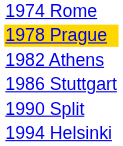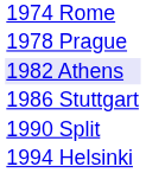1978 Prague | column 1: gold background -> no background
1982 Athens | column 1: no background -> lavender background
